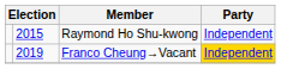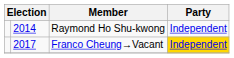Raymond Ho Shu-kwong | column 2: 2015 -> 2014
Franco Cheung→Vacant | column 2: 2019 -> 2017
